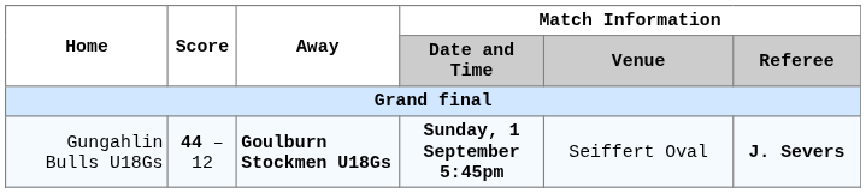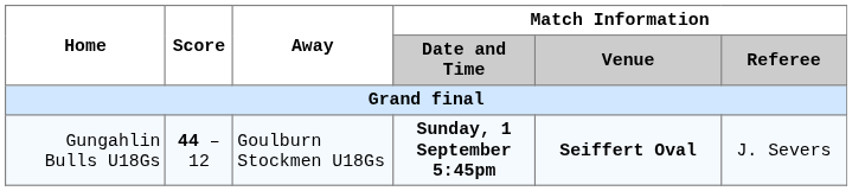Gungahlin Bulls U18Gs | Away: bold -> normal
Gungahlin Bulls U18Gs | Match Information / Venue: normal -> bold
Gungahlin Bulls U18Gs | Match Information / Referee: bold -> normal
